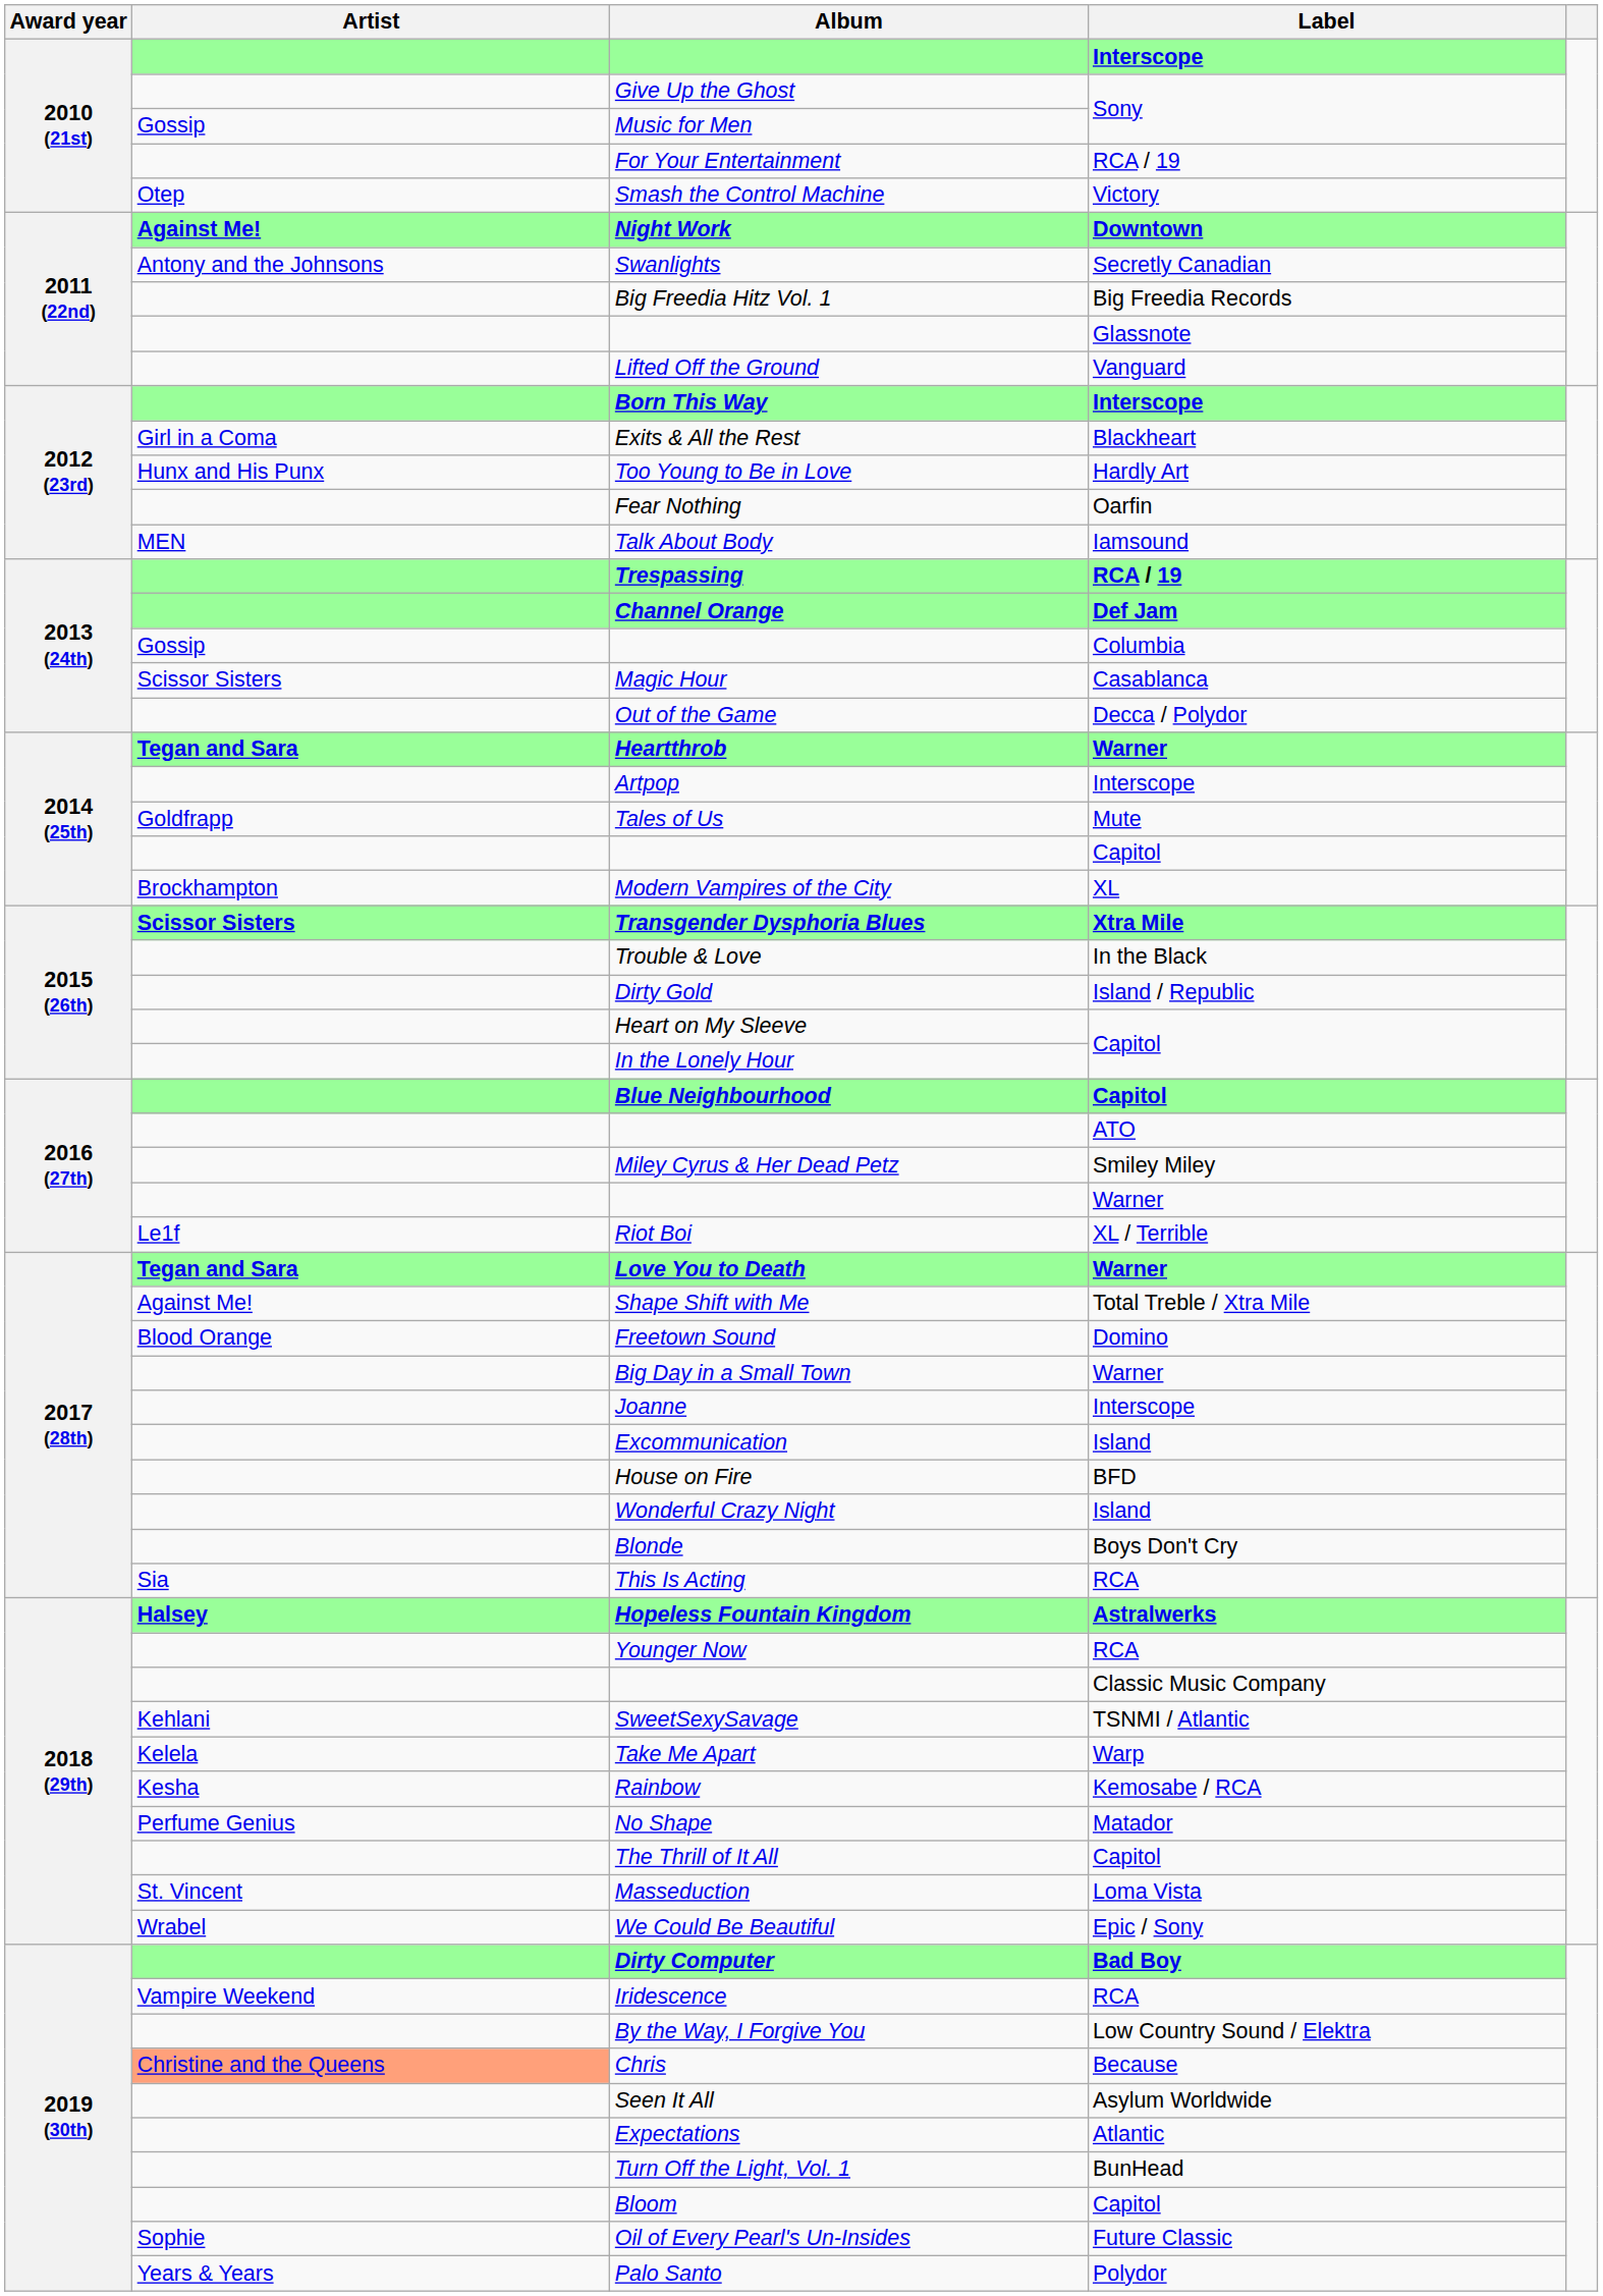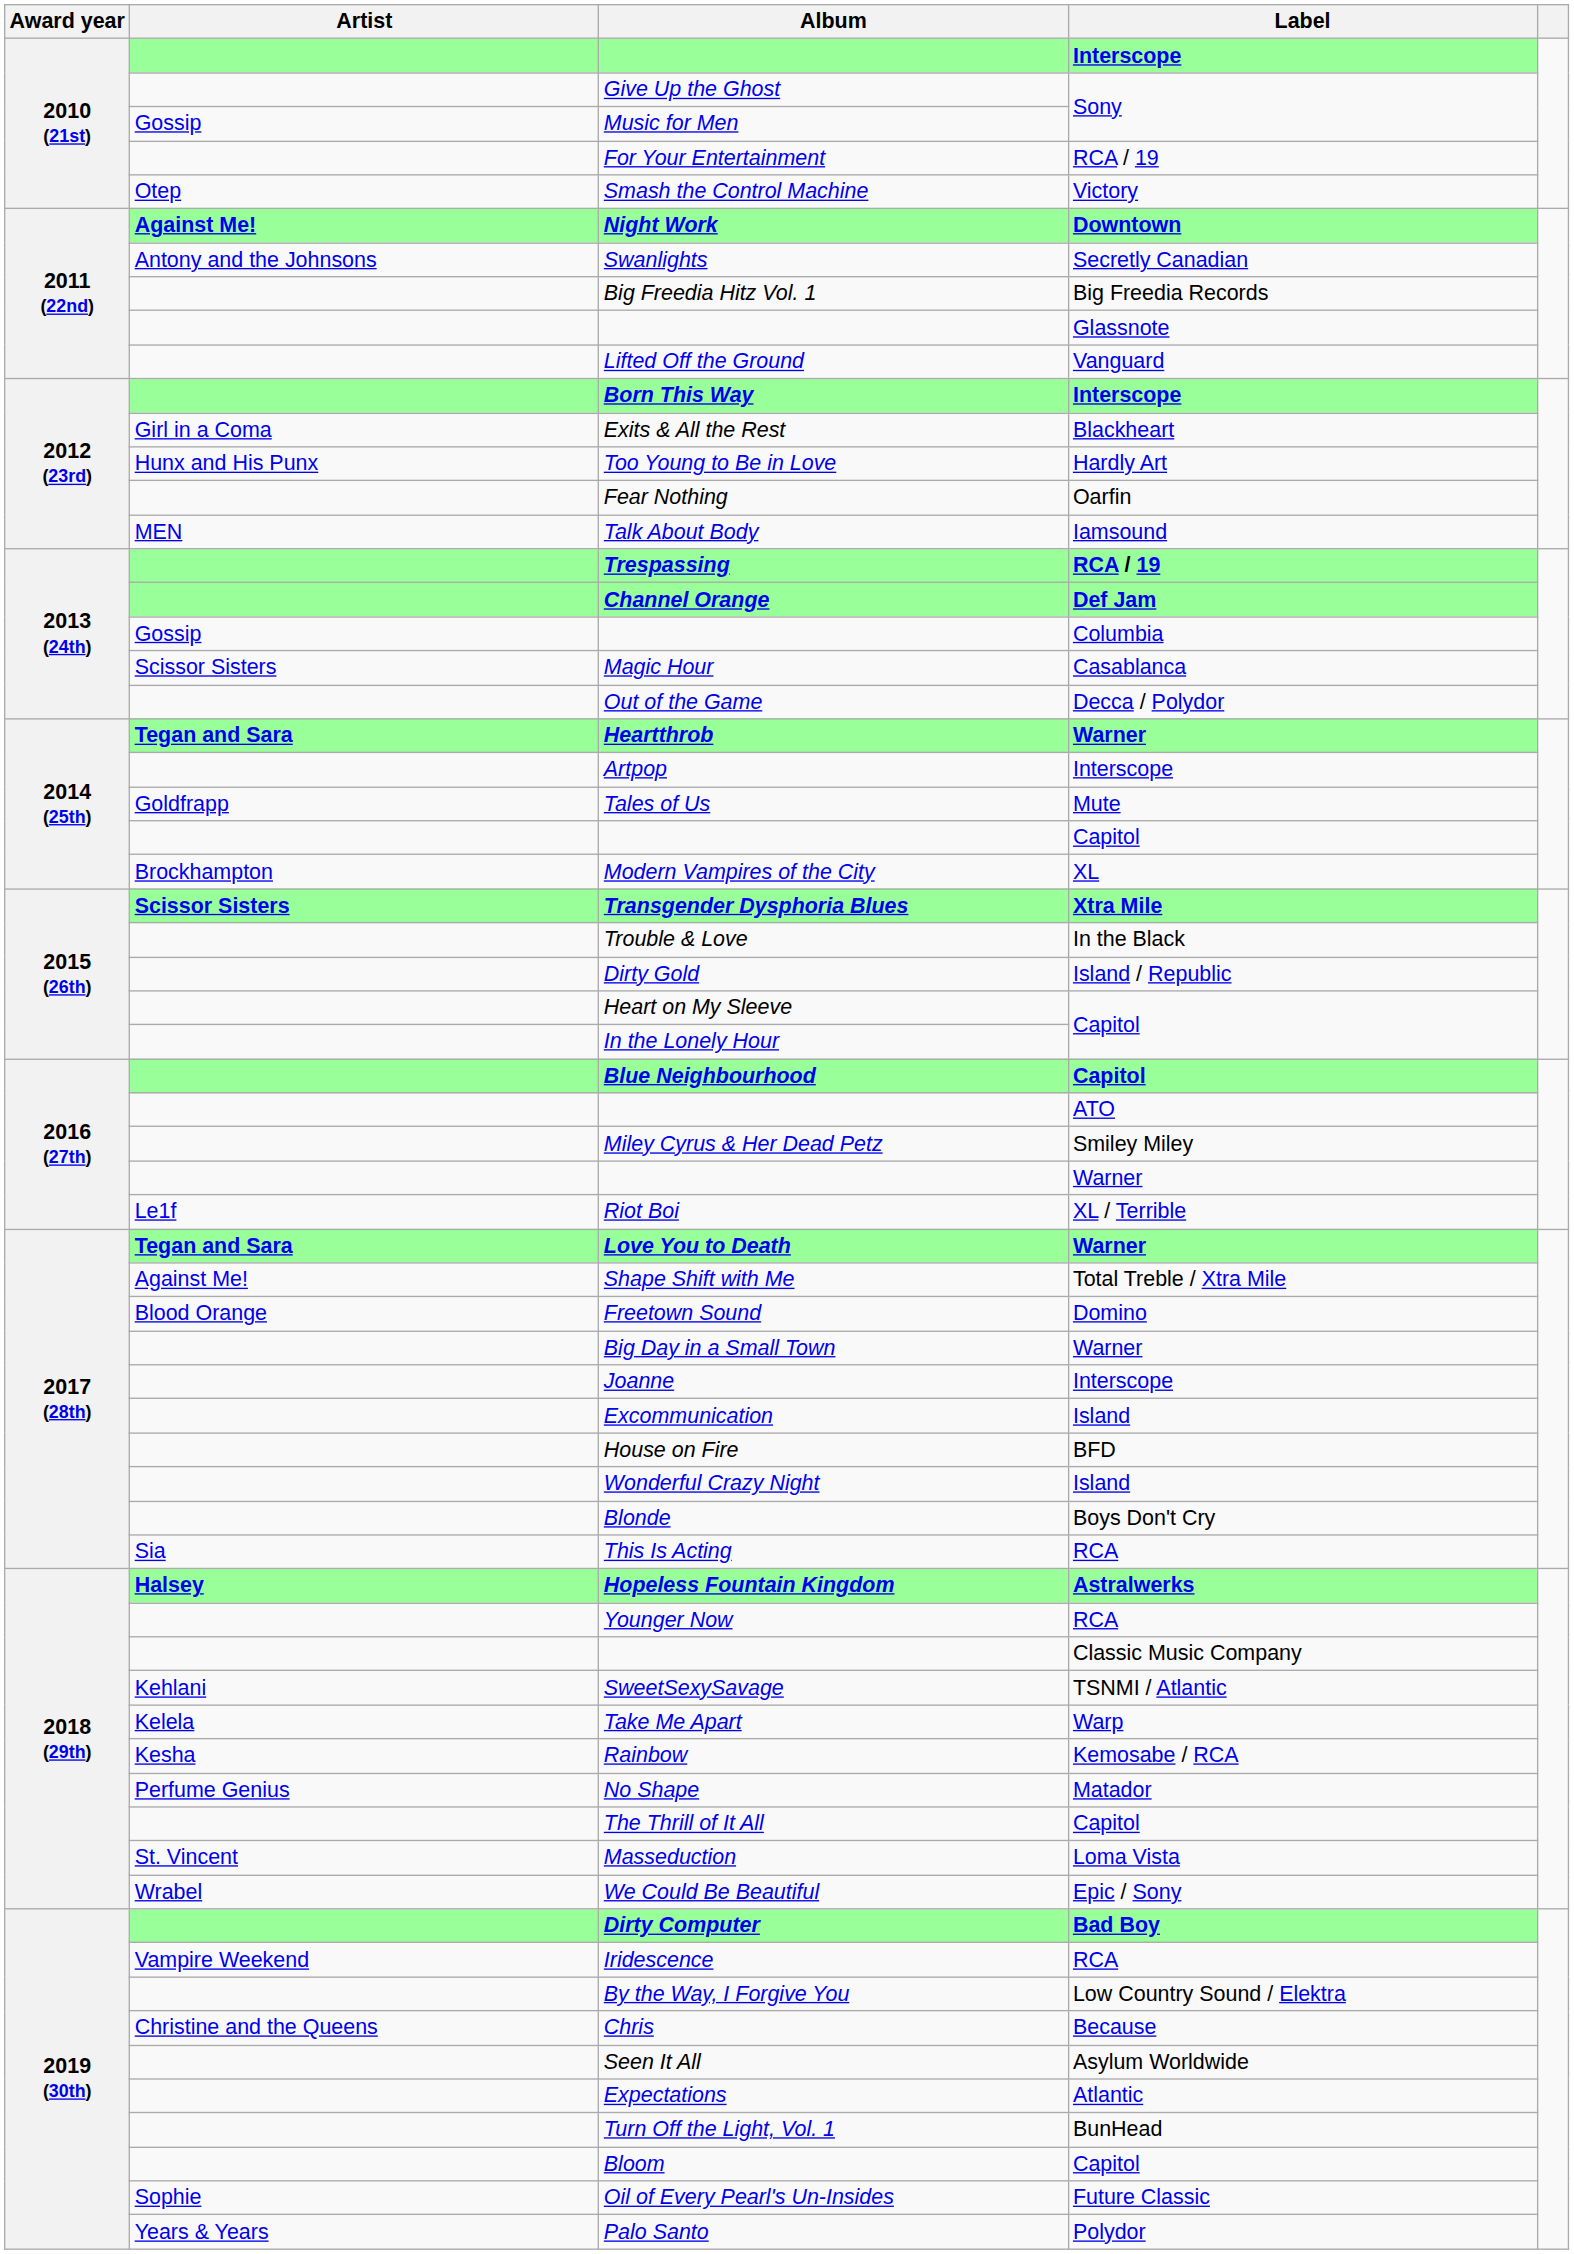Chris | Artist: lightsalmon background -> no background
